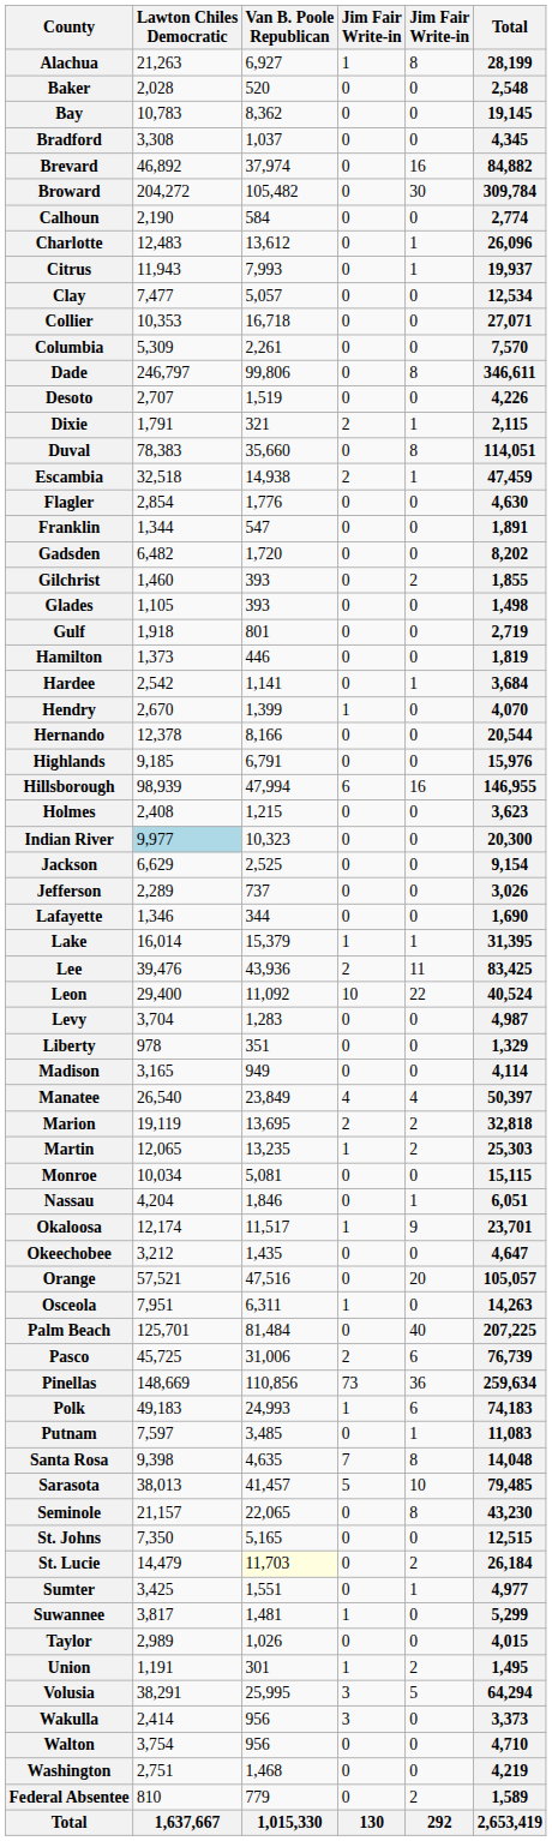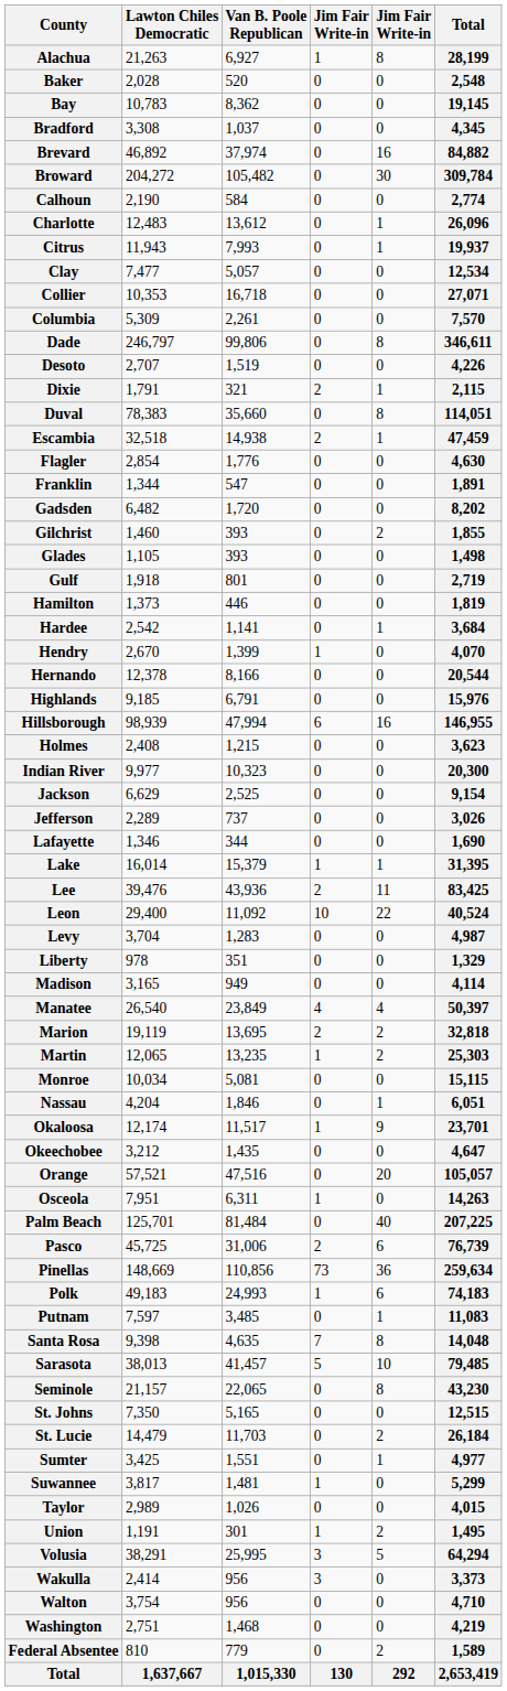Indian River | Lawton Chiles Democratic: lightblue background -> no background
St. Lucie | Van B. Poole Republican: lightyellow background -> no background
